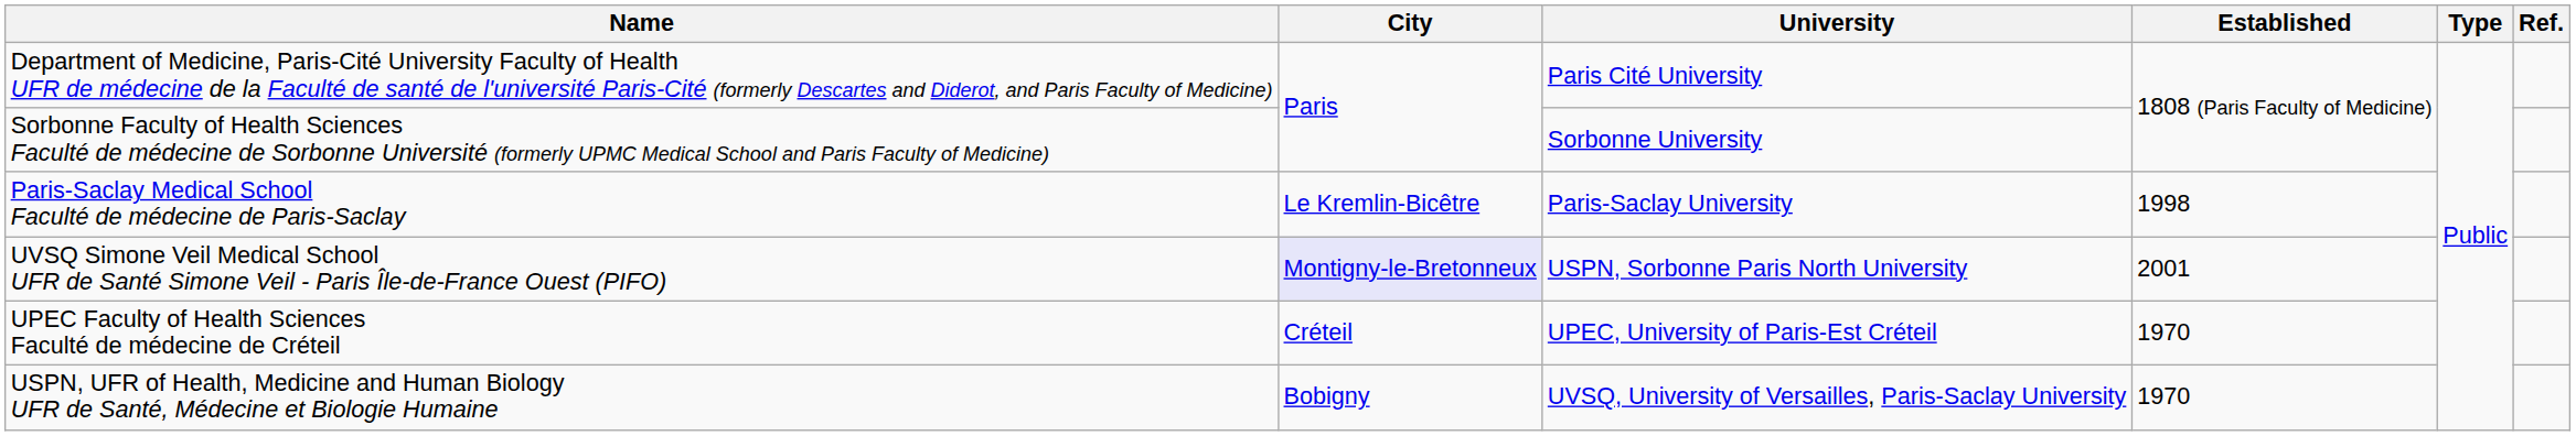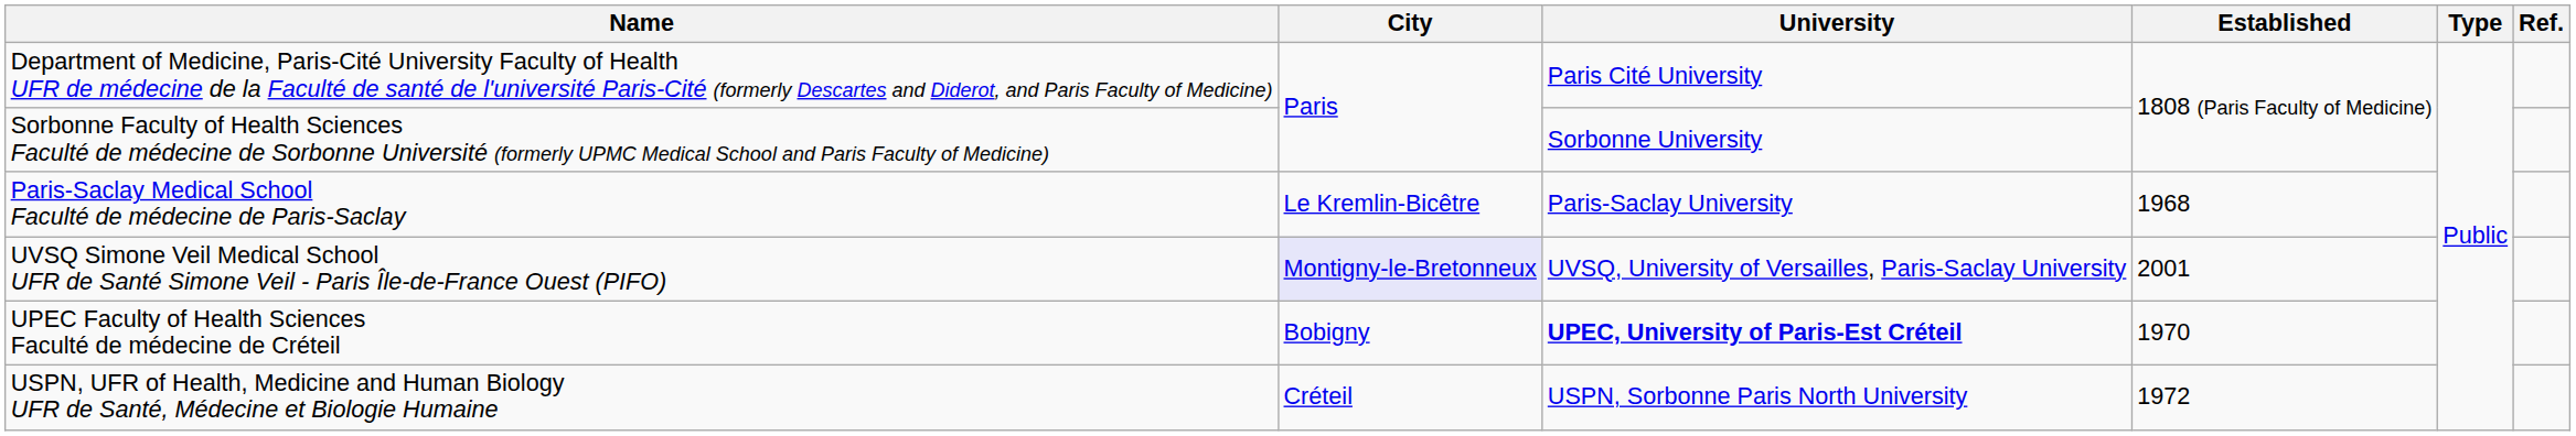row 4 | Established: 1998 -> 1968
row 5 | University: USPN, Sorbonne Paris North University -> UVSQ, University of Versailles, Paris-Saclay University
row 6 | City: Créteil -> Bobigny
row 6 | University: normal -> bold
row 7 | City: Bobigny -> Créteil
row 7 | University: UVSQ, University of Versailles, Paris-Saclay University -> USPN, Sorbonne Paris North University
row 7 | Established: 1970 -> 1972
